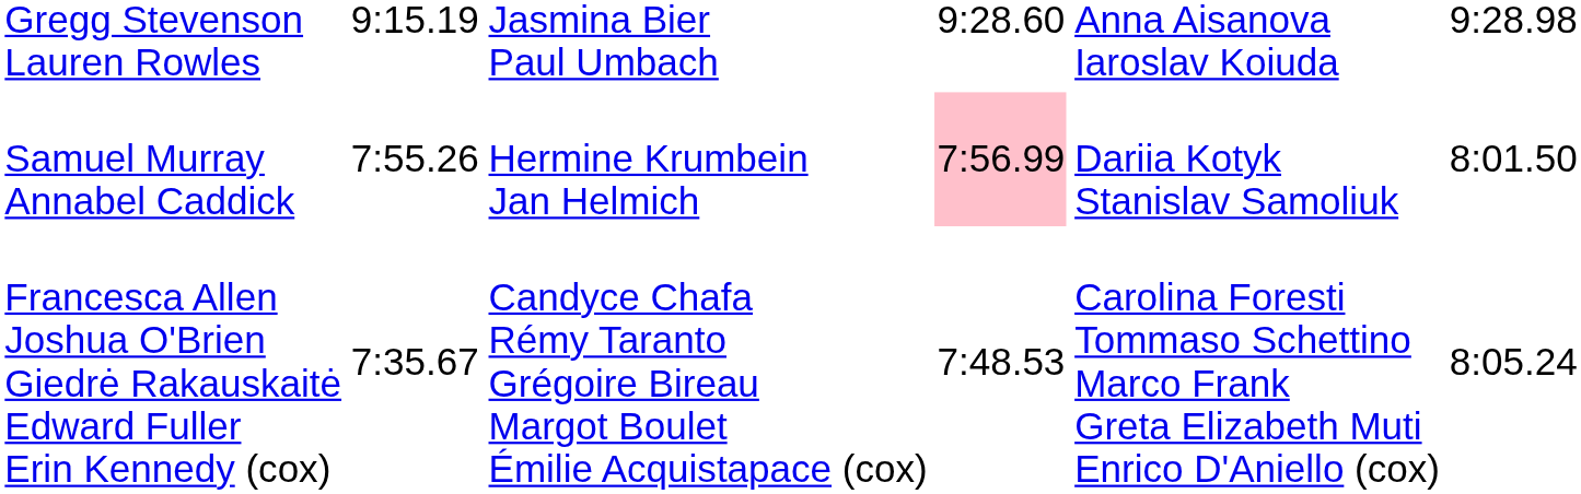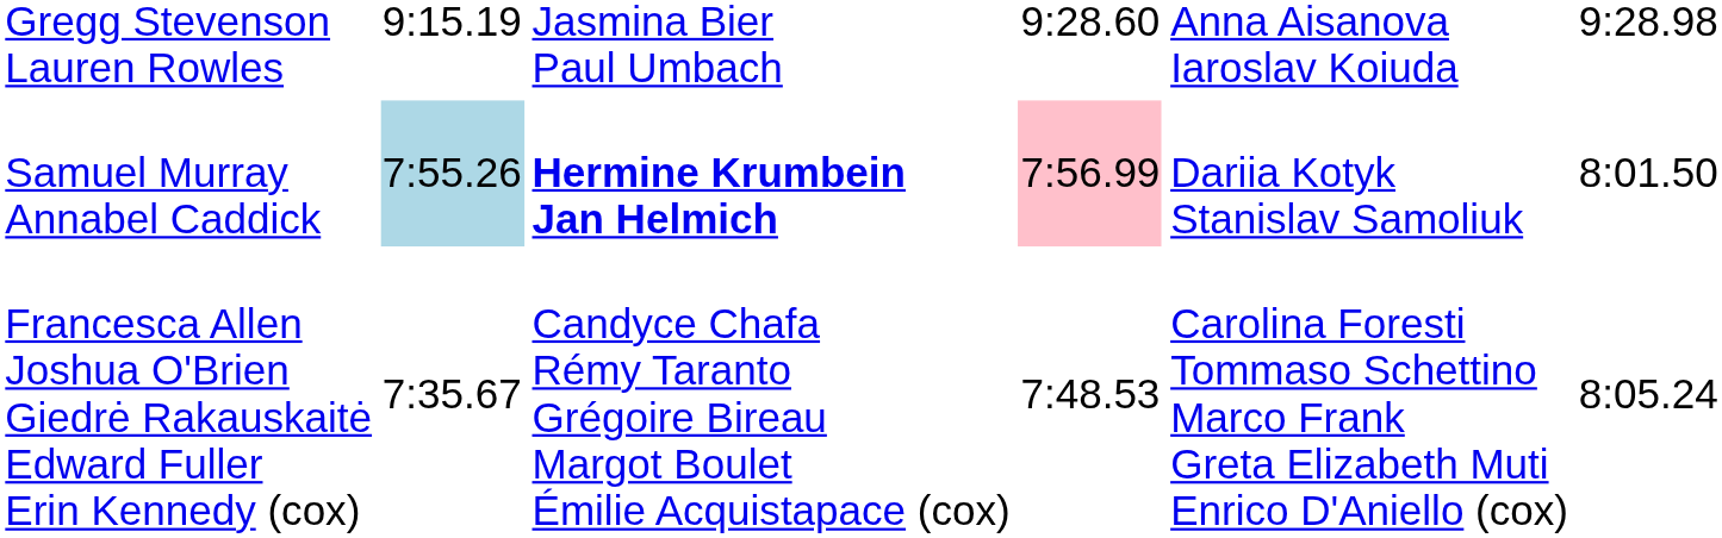Samuel Murray Annabel Caddick | column 2: no background -> lightblue background
Samuel Murray Annabel Caddick | column 3: normal -> bold
